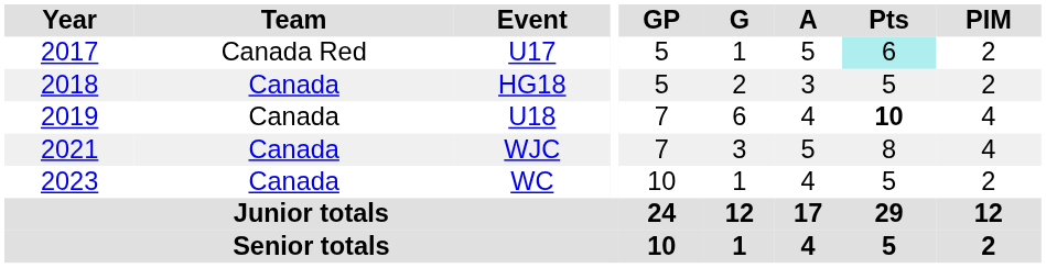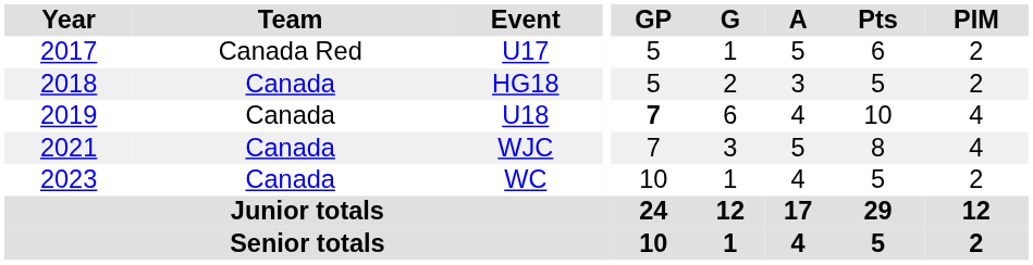U17 | Pts: paleturquoise background -> no background
U18 | GP: normal -> bold
U18 | Pts: bold -> normal
